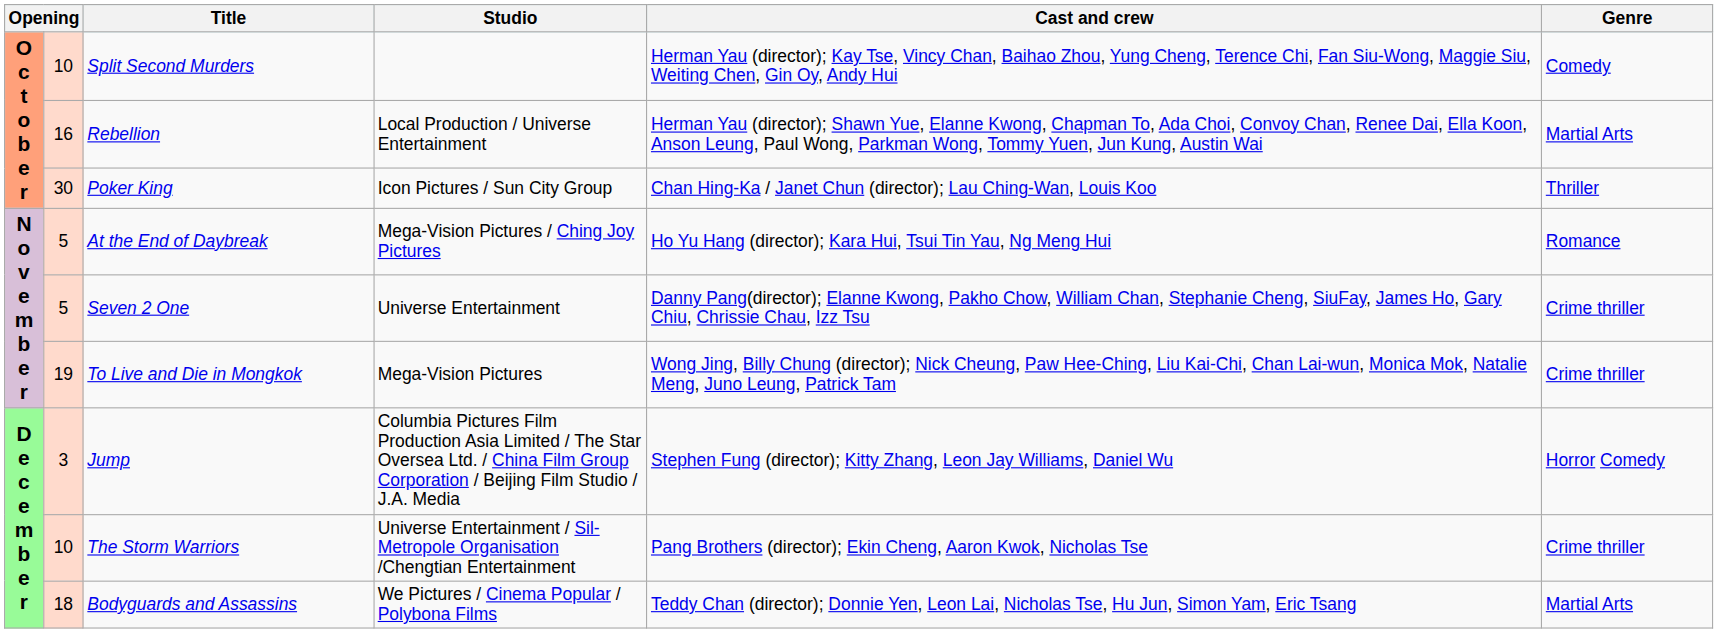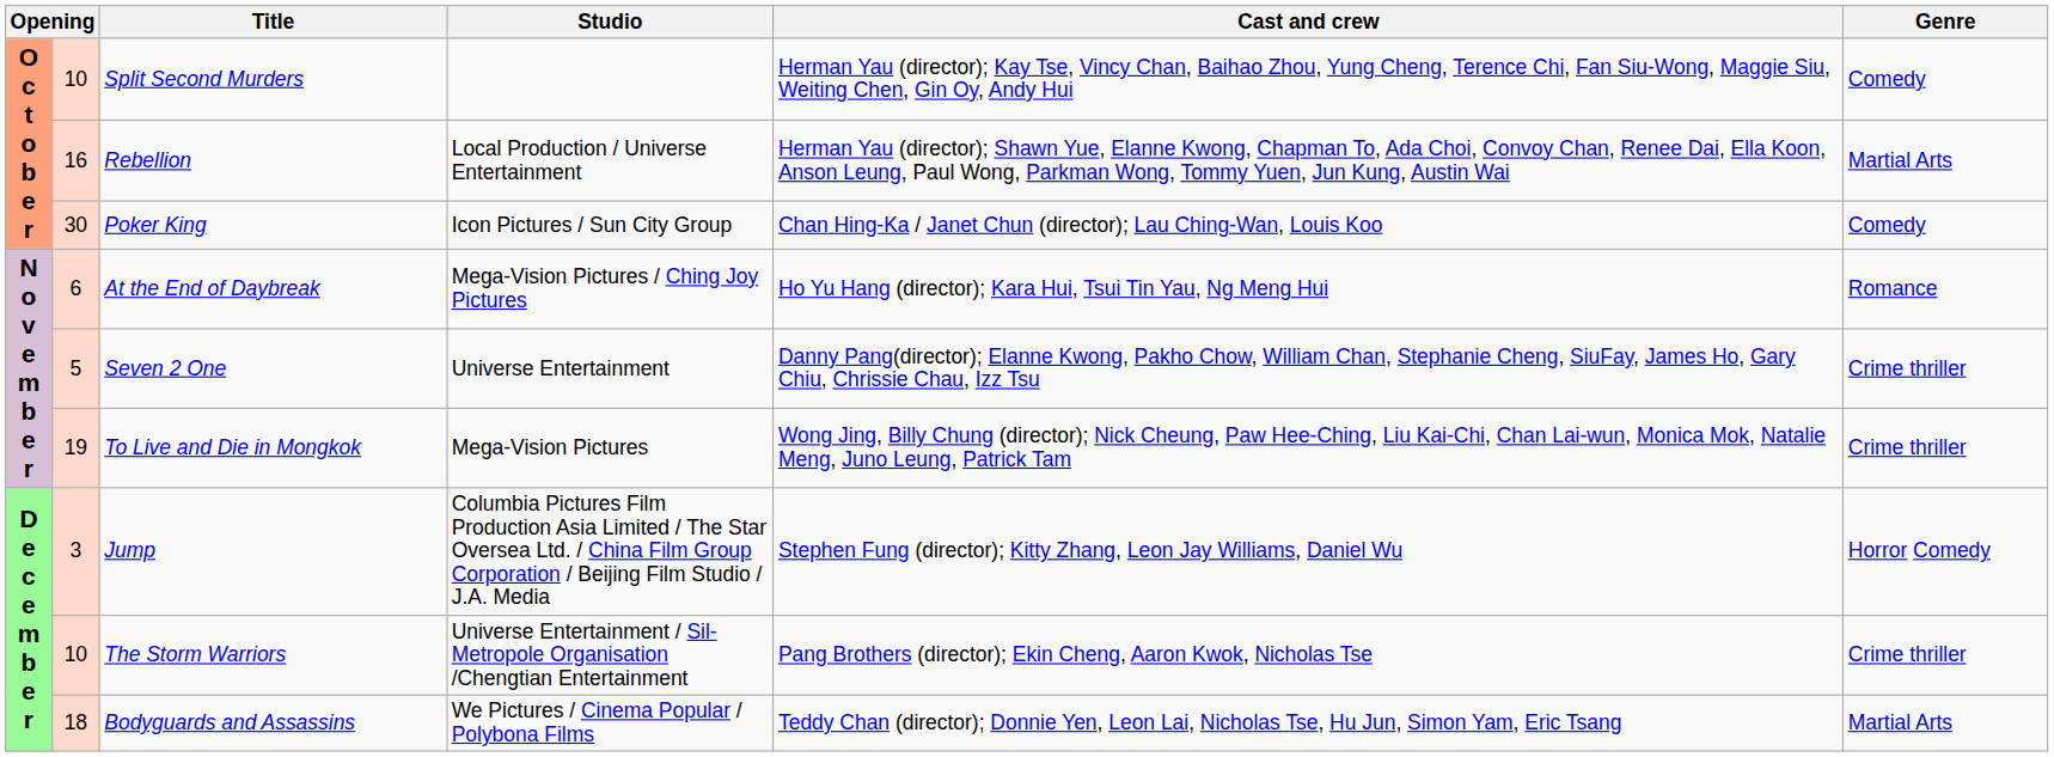Poker King | Genre: Thriller -> Comedy
At the End of Daybreak | column 2: 5 -> 6
